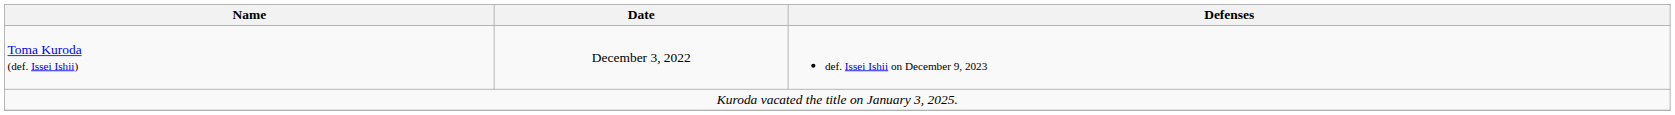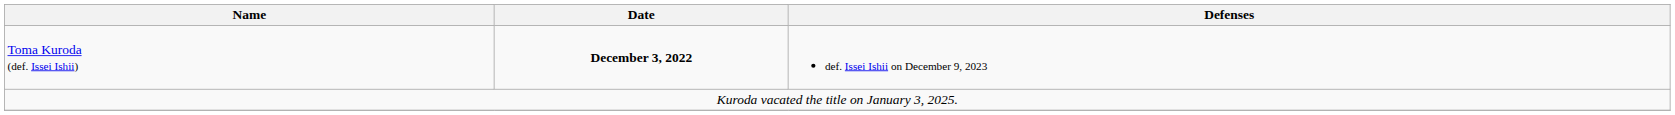Toma Kuroda (def. Issei Ishii) | Date: normal -> bold
